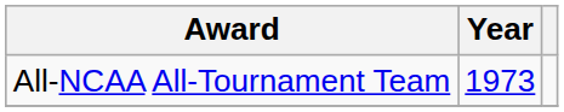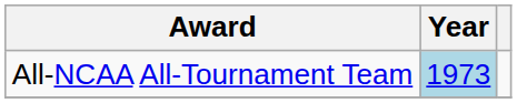row 2 | Year: no background -> lightblue background
